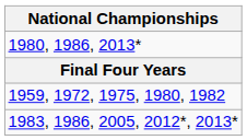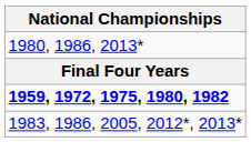row 4 | column 1: normal -> bold
